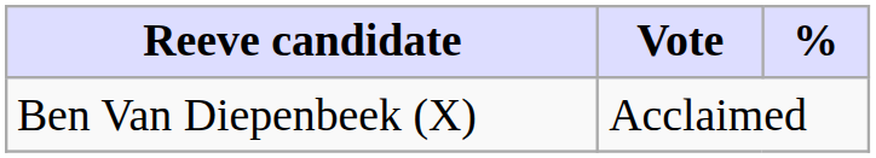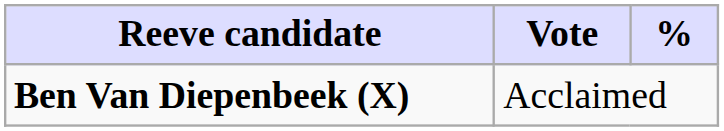Ben Van Diepenbeek (X) | Reeve candidate: normal -> bold
